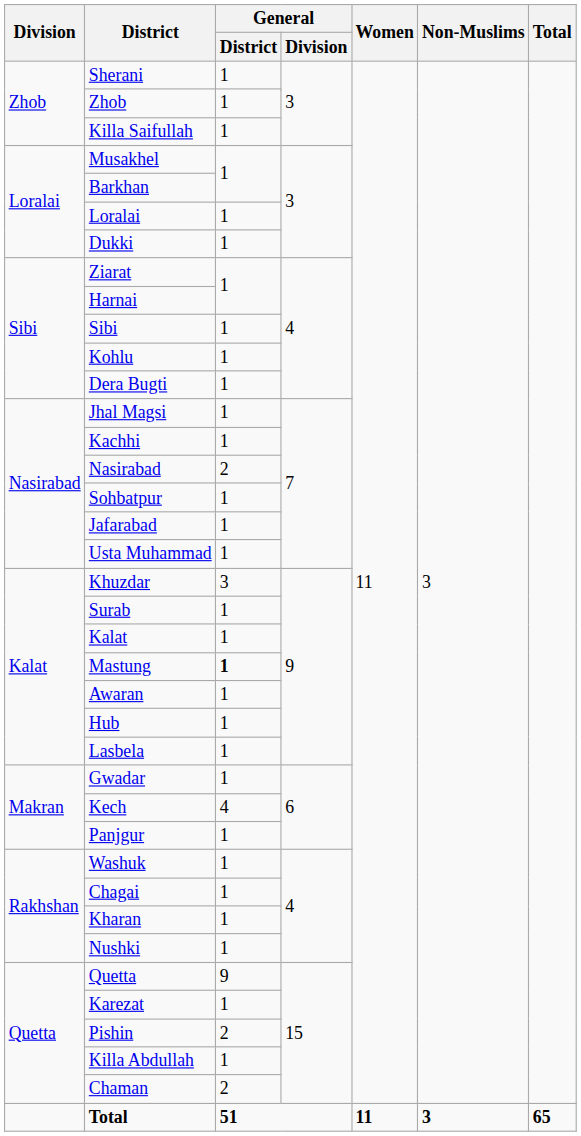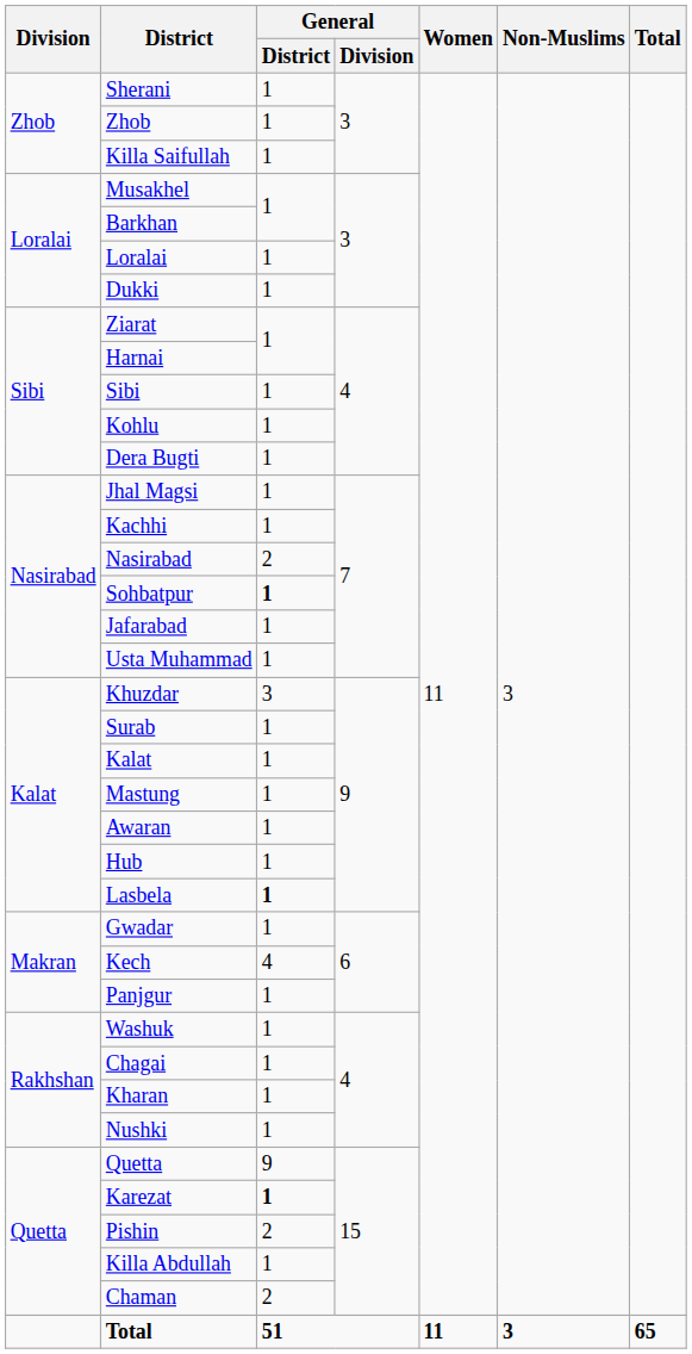Sohbatpur | General / District: normal -> bold
Mastung | General / District: bold -> normal
Lasbela | General / District: normal -> bold
Karezat | General / District: normal -> bold
